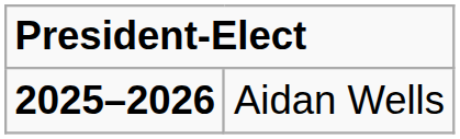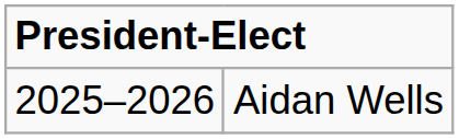Aidan Wells | column 1: bold -> normal
